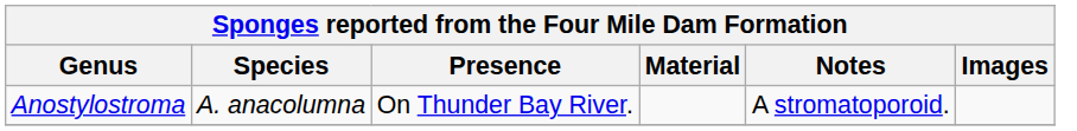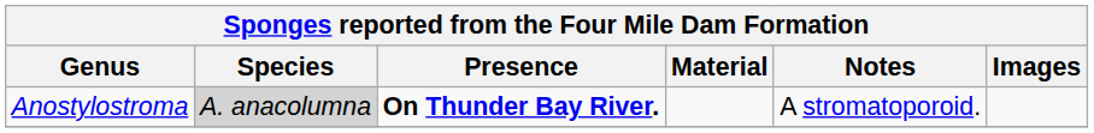Anostylostroma | Species: no background -> lightgrey background
Anostylostroma | Presence: normal -> bold
